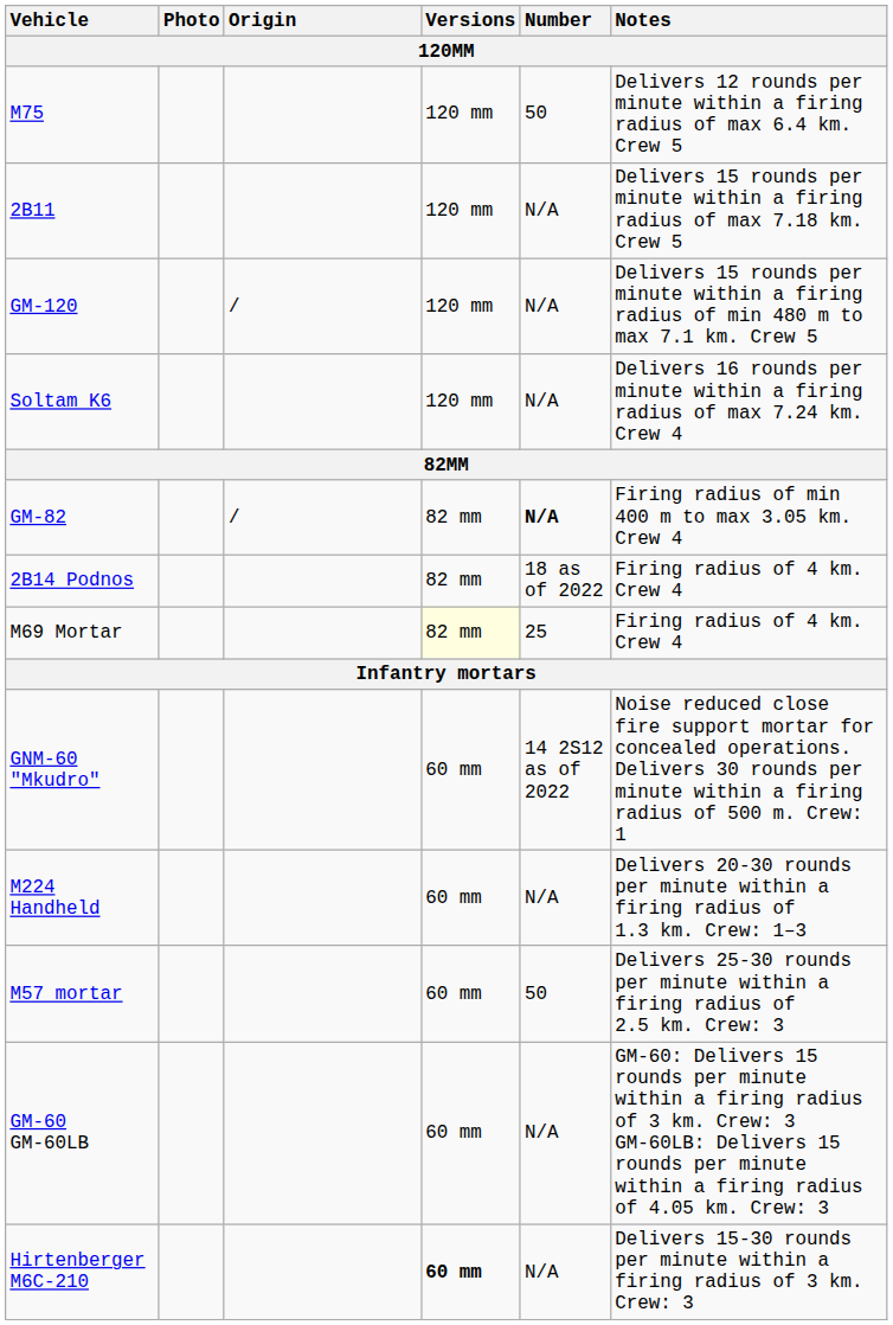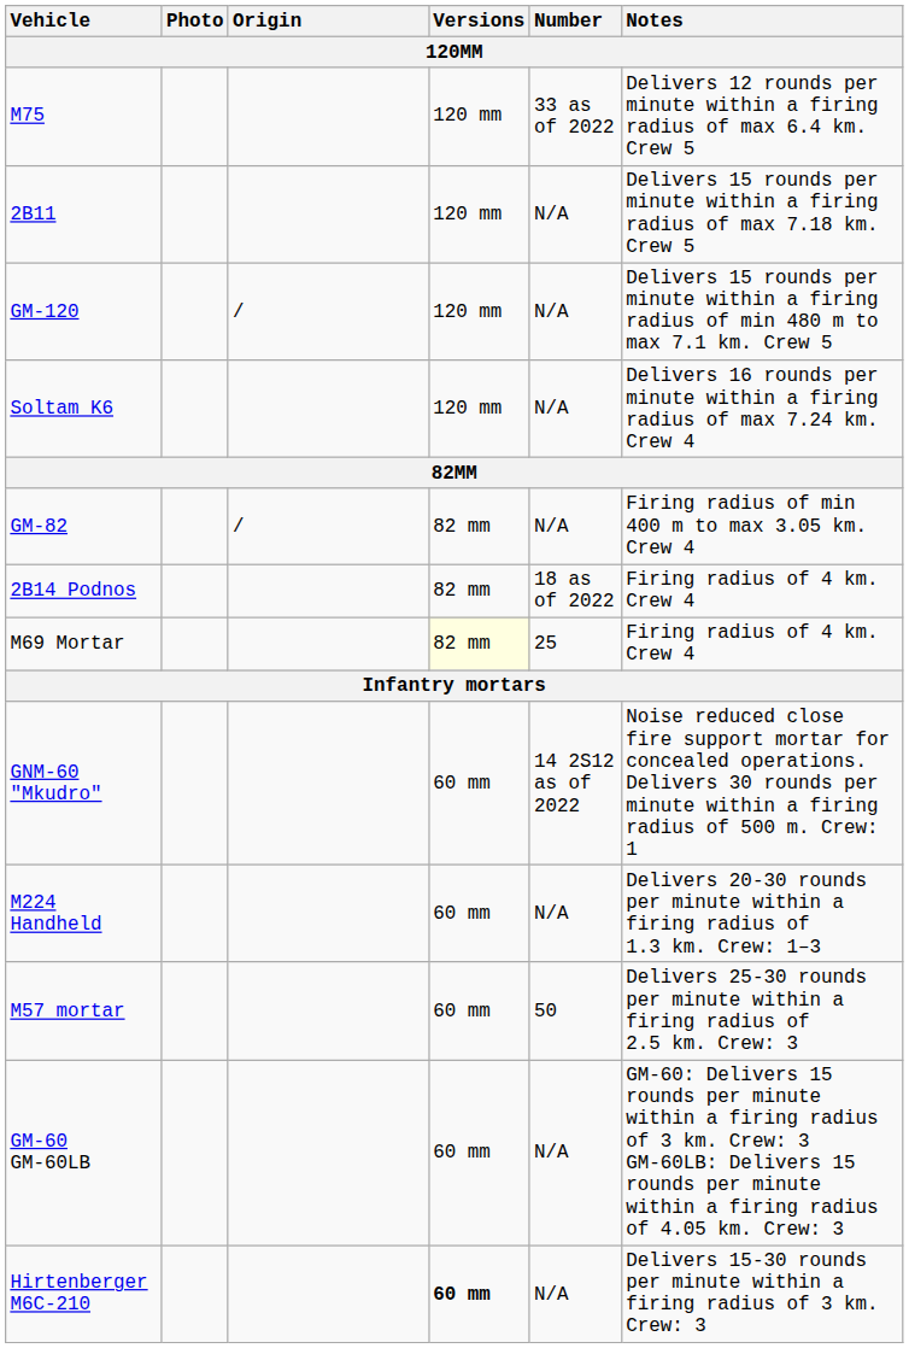M75 | Number: 50 -> 33 as of 2022
GM-82 | Number: bold -> normal
